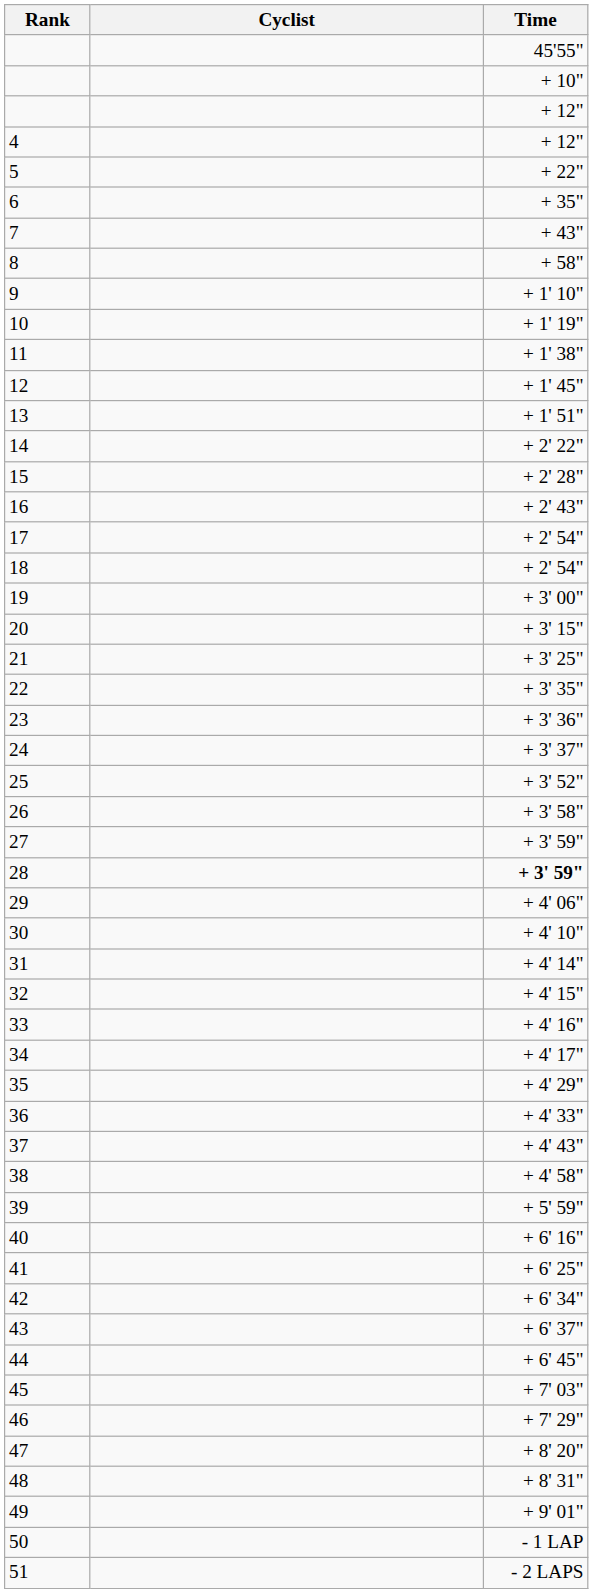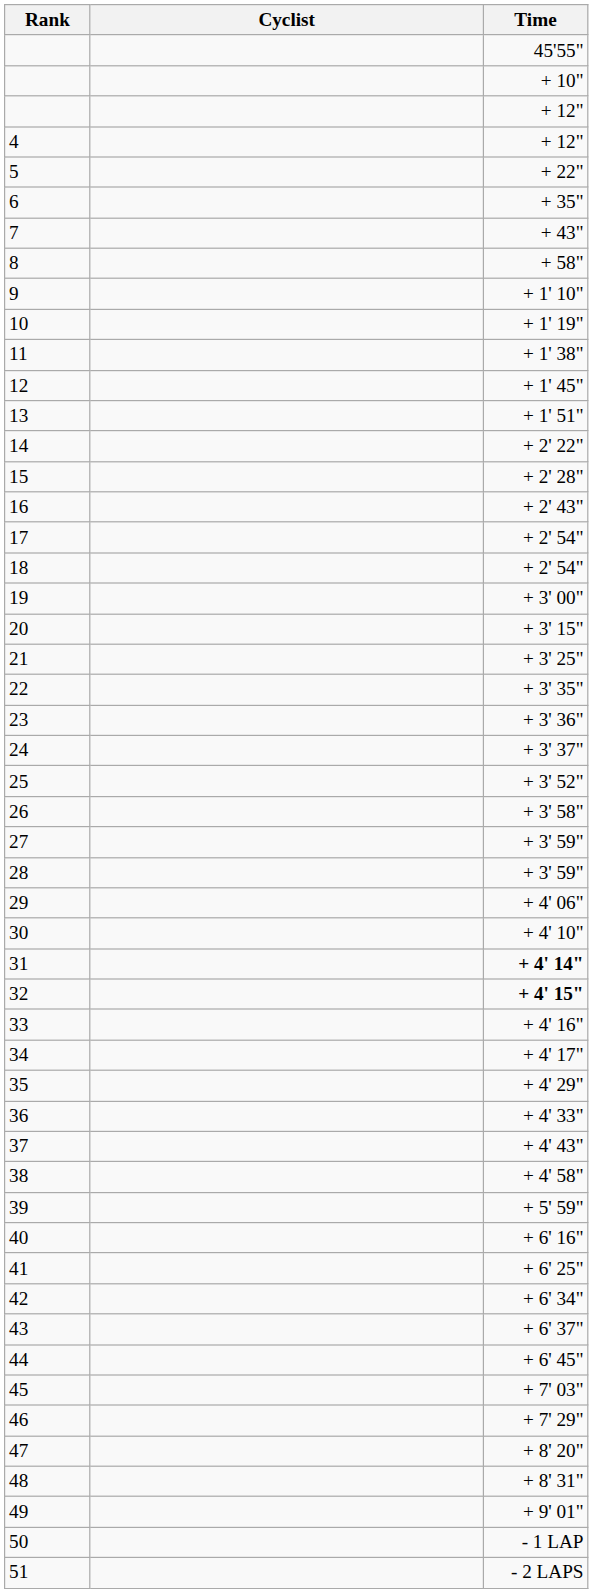28 | Time: bold -> normal
31 | Time: normal -> bold
32 | Time: normal -> bold
